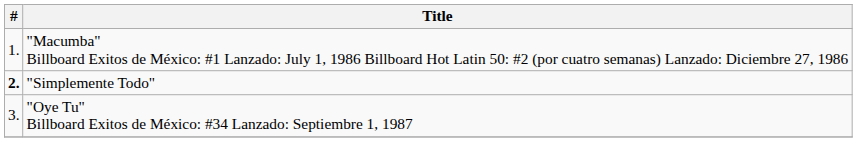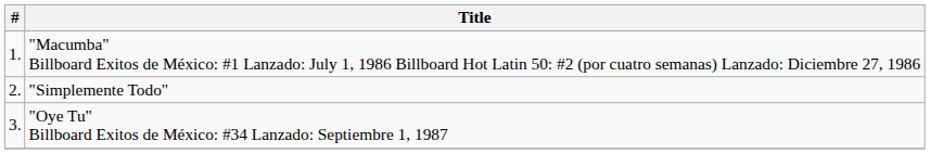"Simplemente Todo" | #: bold -> normal
